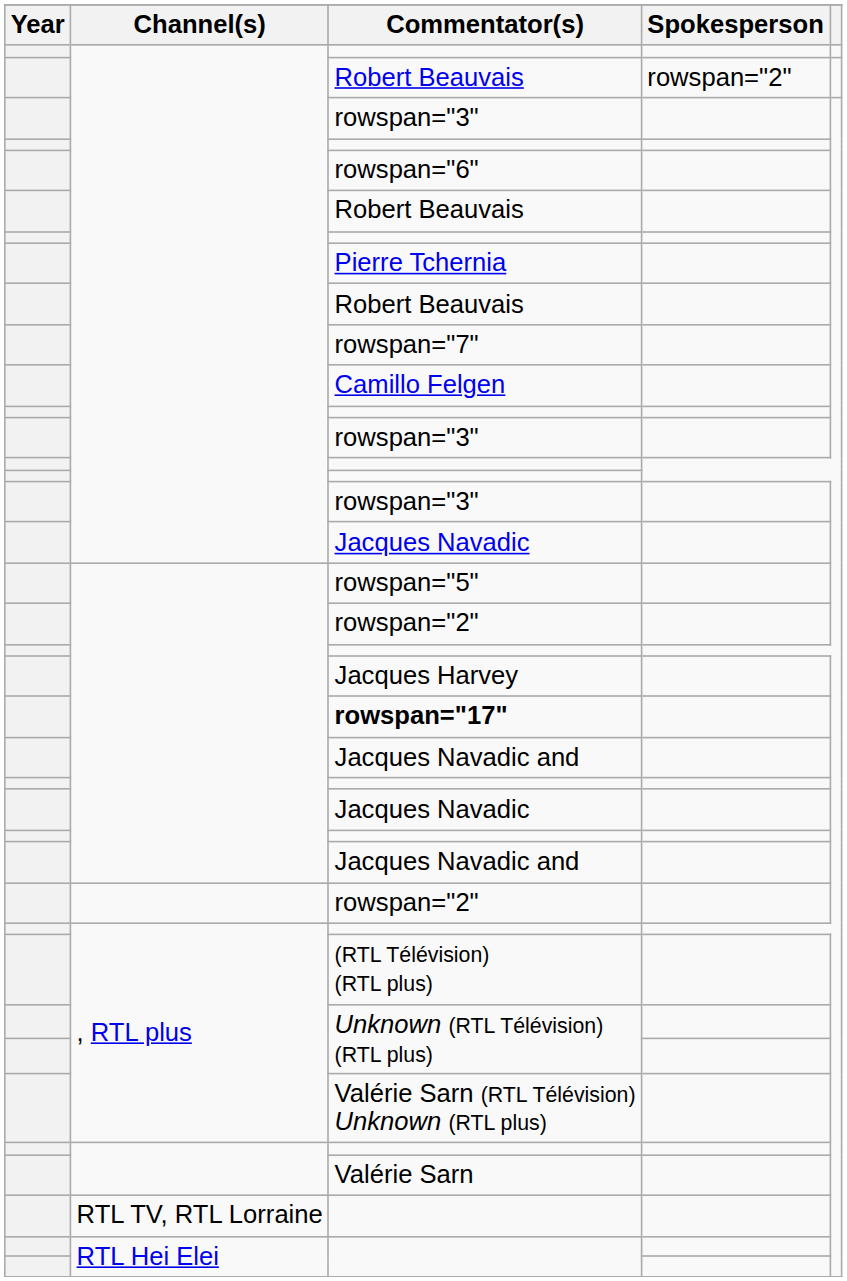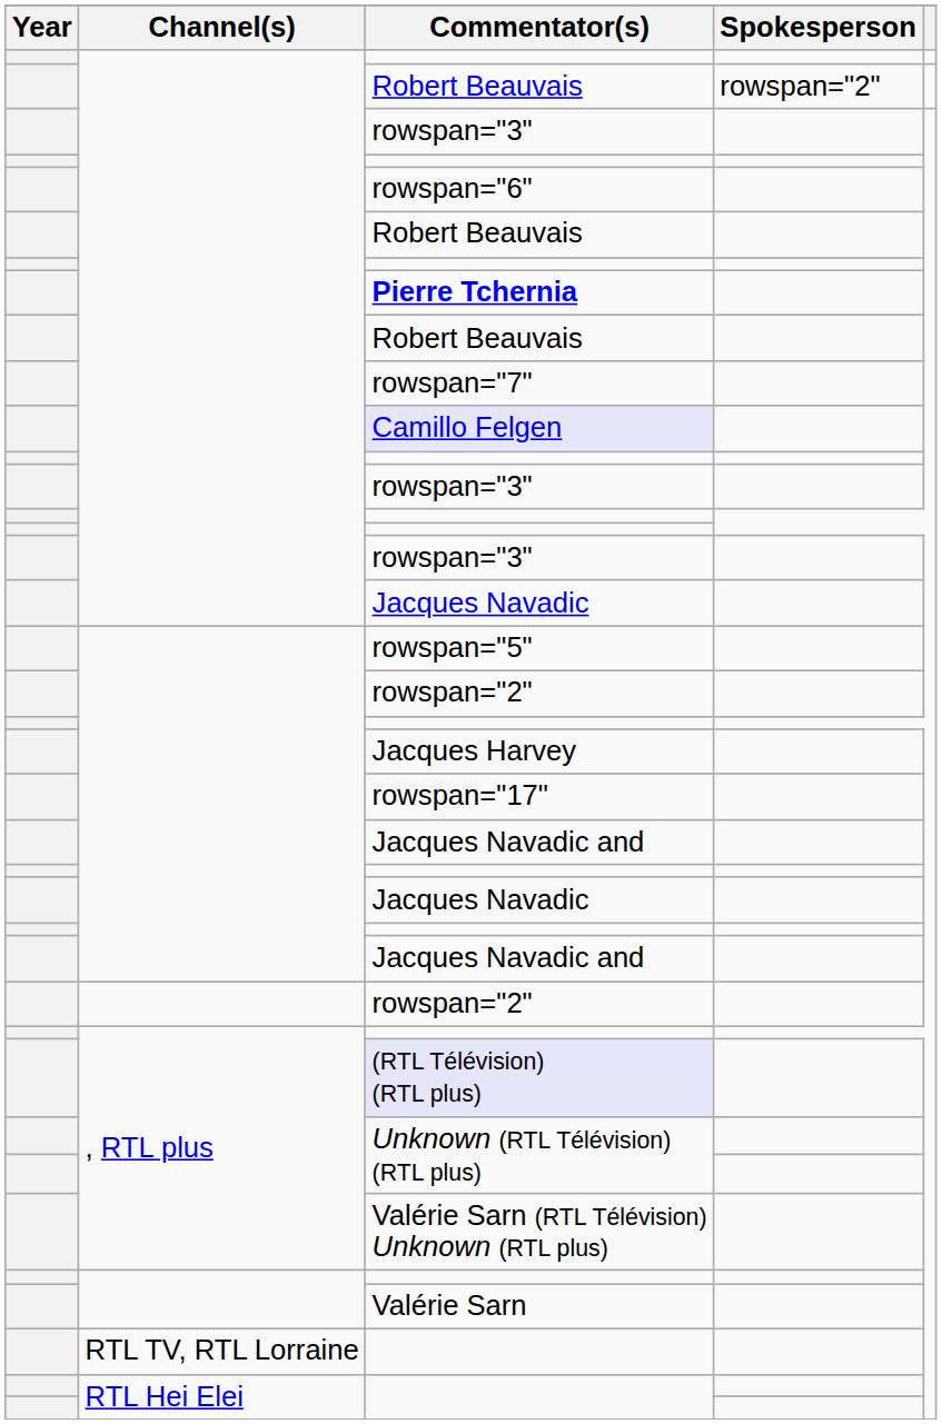Pierre Tchernia | Commentator(s): normal -> bold
Camillo Felgen | Commentator(s): no background -> lavender background
rowspan="17" | Commentator(s): bold -> normal
(RTL Télévision) (RTL plus) | Commentator(s): no background -> lavender background
